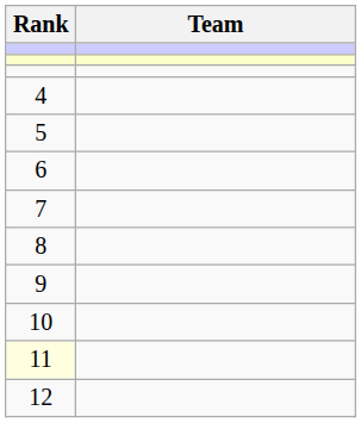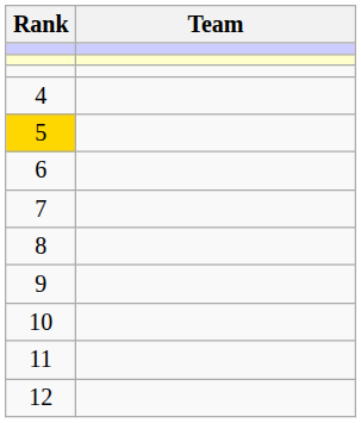row 6 | Rank: no background -> gold background
row 12 | Rank: lightyellow background -> no background
